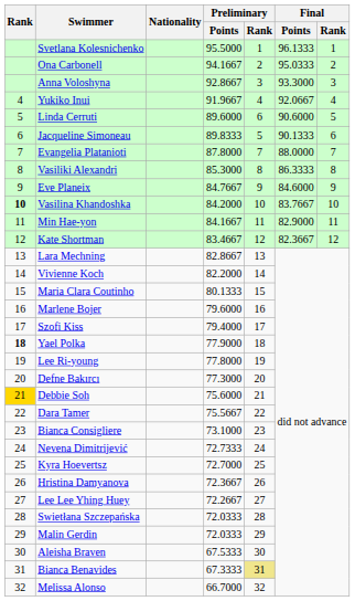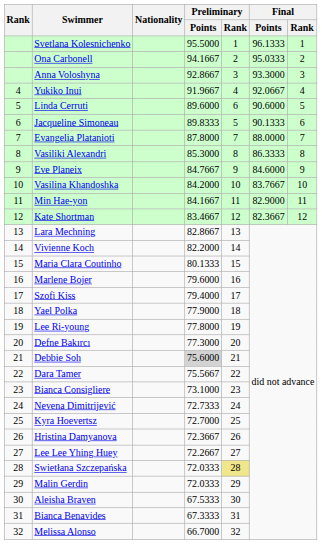Vasilina Khandoshka | Rank: bold -> normal
Yael Polka | Rank: bold -> normal
Debbie Soh | Rank: gold background -> no background
Debbie Soh | Preliminary / Points: no background -> lightgrey background
Swietłana Szczepańska | Preliminary / Rank: no background -> khaki background
Bianca Benavides | Preliminary / Rank: khaki background -> no background
